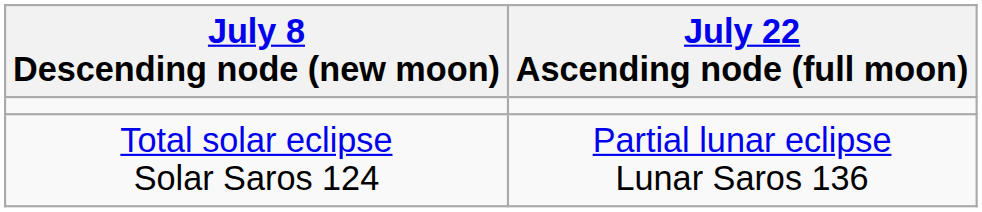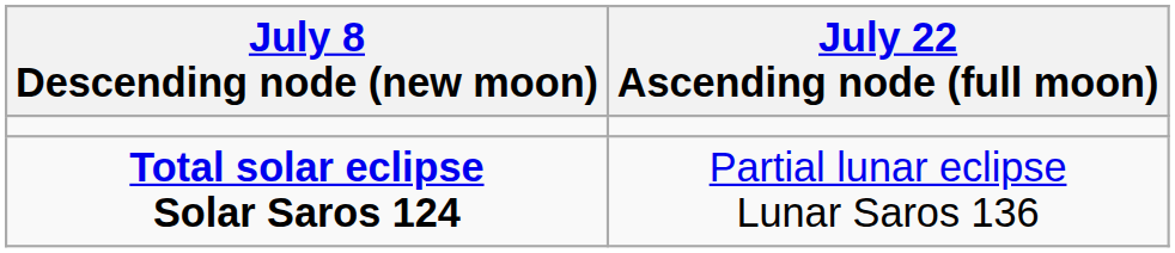row 3 | July 8 Descending node (new moon): normal -> bold
